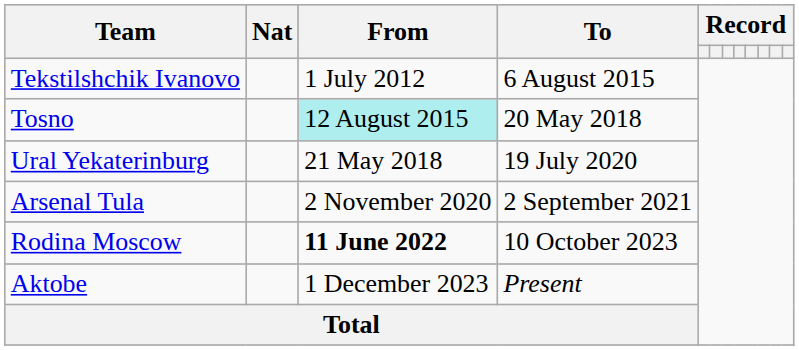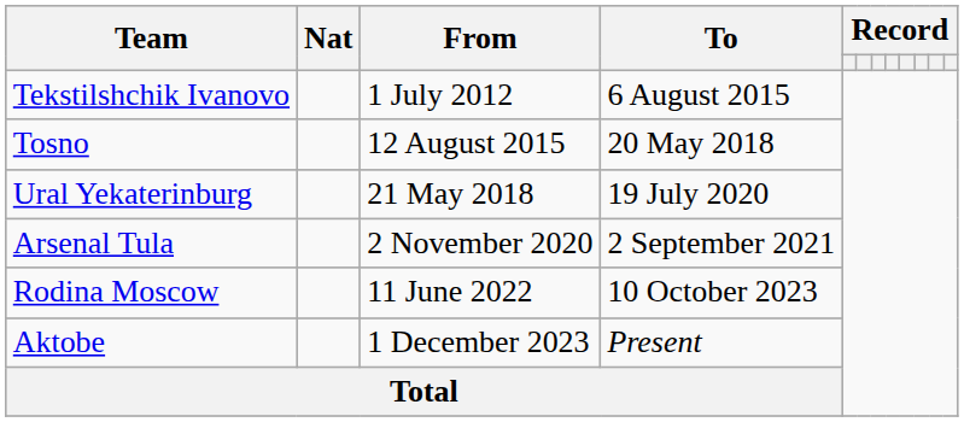Tosno | From: paleturquoise background -> no background
Rodina Moscow | From: bold -> normal
